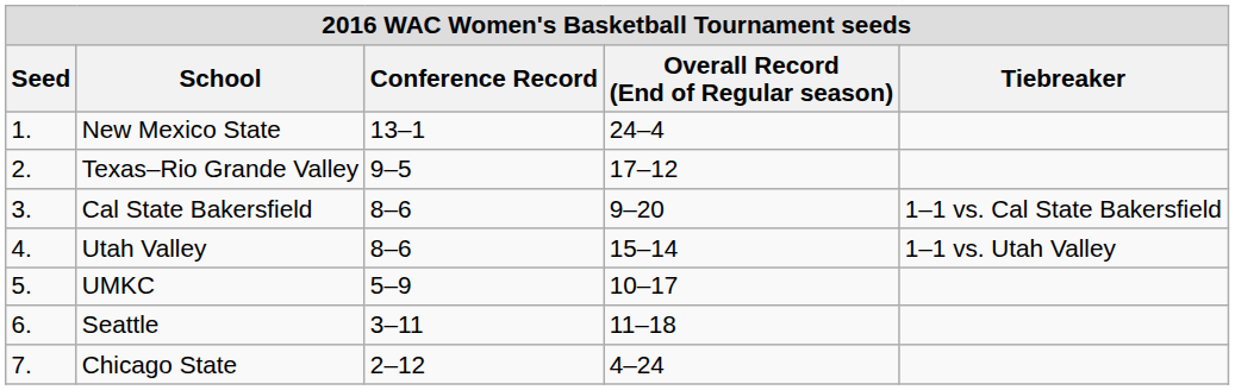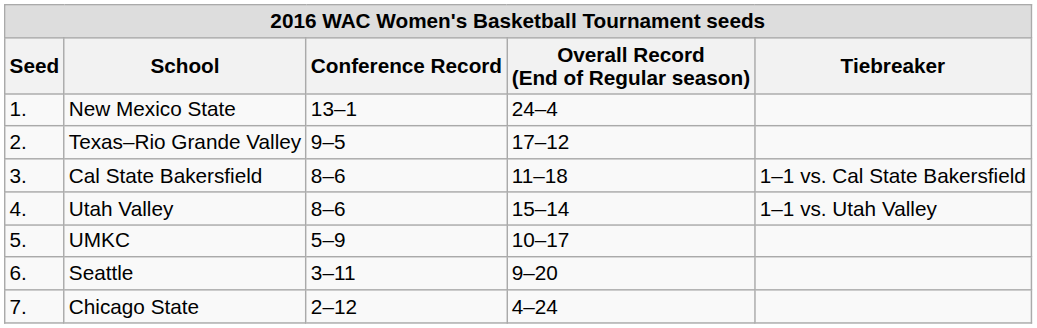Cal State Bakersfield | Overall Record (End of Regular season): 9–20 -> 11–18
Seattle | Overall Record (End of Regular season): 11–18 -> 9–20
